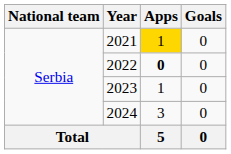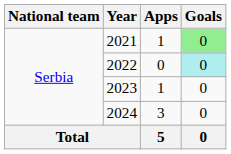2021 | Apps: gold background -> no background
2021 | Goals: no background -> lightgreen background
2022 | Apps: bold -> normal
2022 | Goals: no background -> paleturquoise background
